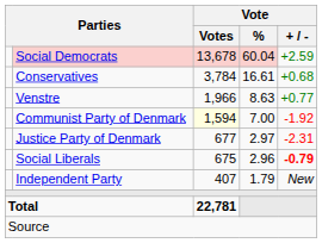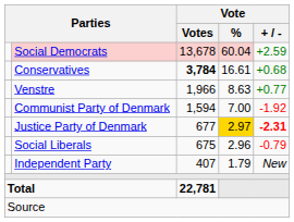Conservatives | Vote / Votes: normal -> bold
Communist Party of Denmark | Vote / Votes: lightyellow background -> no background
Justice Party of Denmark | Vote / %: no background -> gold background
Justice Party of Denmark | Vote / + / -: normal -> bold
Social Liberals | Vote / + / -: bold -> normal
